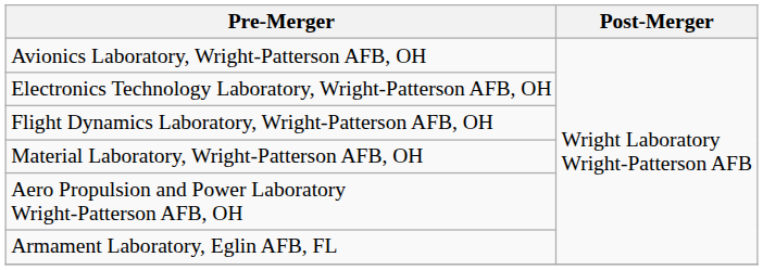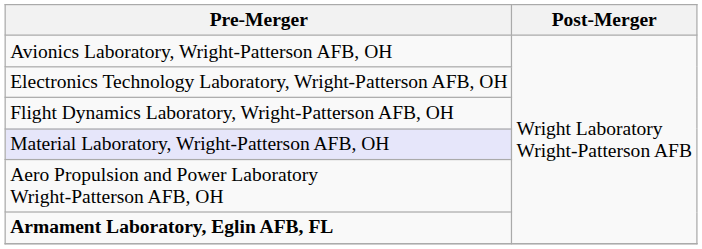Material Laboratory, Wright-Patterson AFB, OH | Pre-Merger: no background -> lavender background
Armament Laboratory, Eglin AFB, FL | Pre-Merger: normal -> bold
